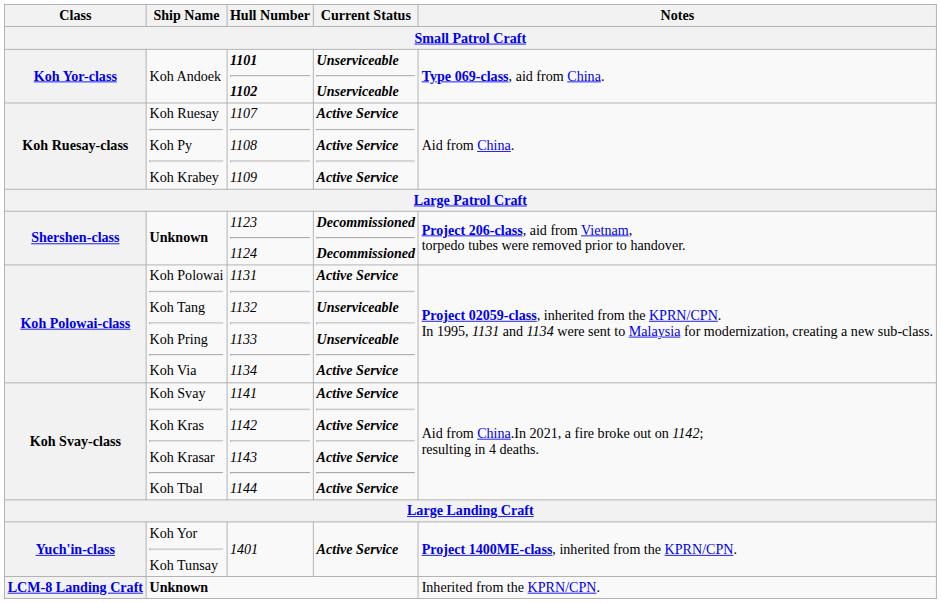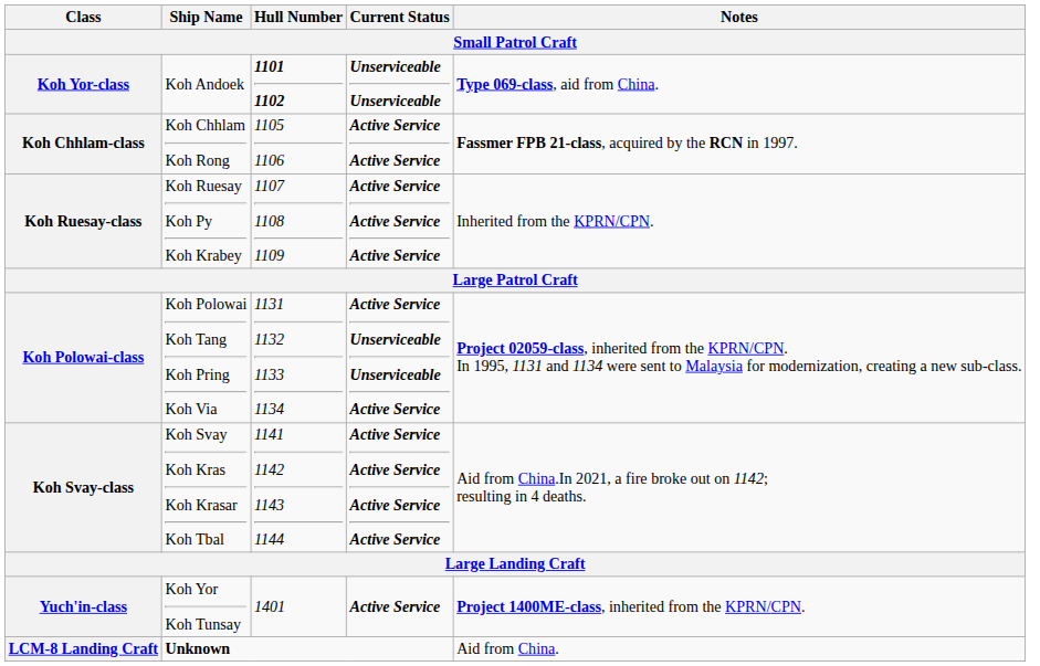+ row: Koh Chhlam-class | Koh Chhlam Koh Rong | 1105 1106 | Active Service Active Service | Fassmer FPB 21-class, acquired by the RCN in 1997.
Koh Ruesay-class | Notes: Aid from China. -> Inherited from the KPRN/CPN.
- row: Shershen-class | Unknown | 1123 1124 | Decommissioned Decommissioned | Project 206-class, aid from Vietnam, torpedo tubes were removed prior to handover.
LCM-8 Landing Craft | Notes: Inherited from the KPRN/CPN. -> Aid from China.
